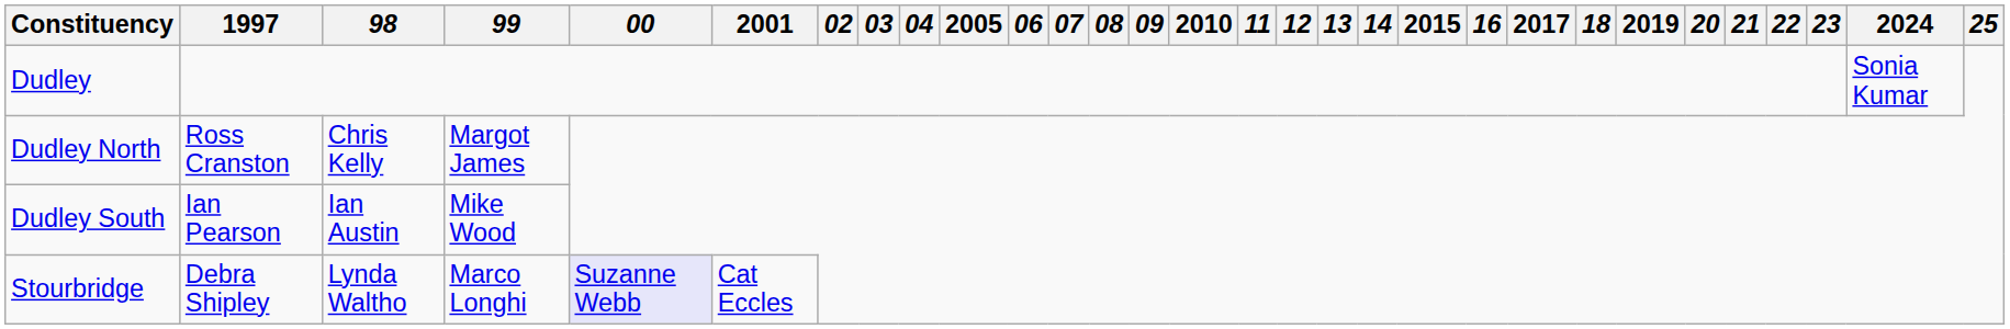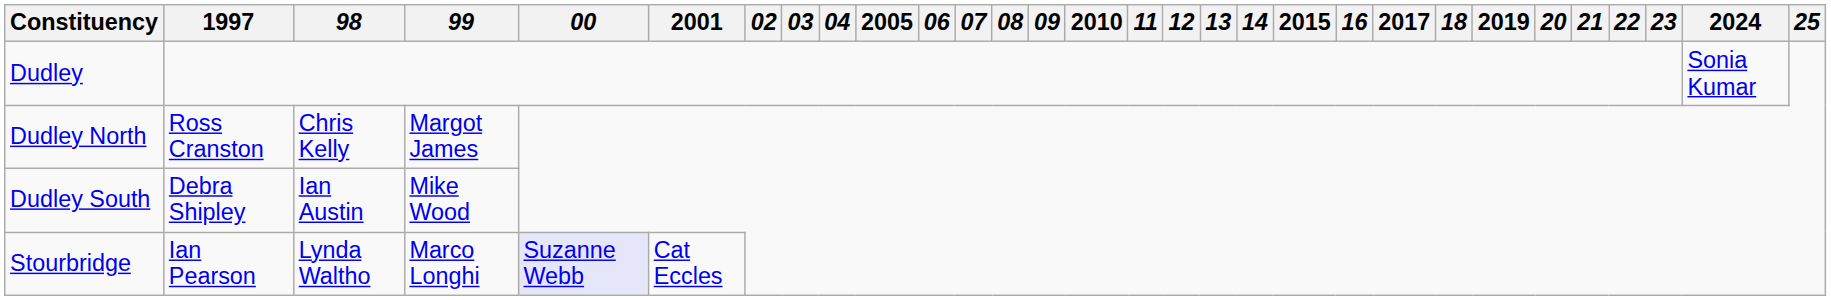Dudley South | 1997: Ian Pearson -> Debra Shipley
Stourbridge | 1997: Debra Shipley -> Ian Pearson
